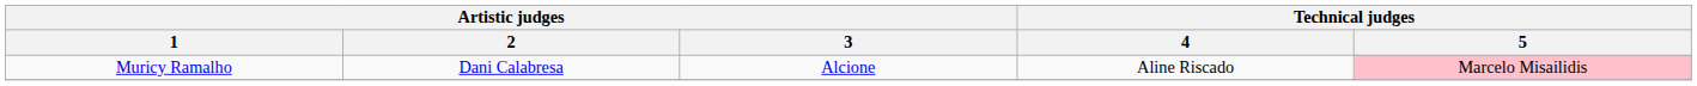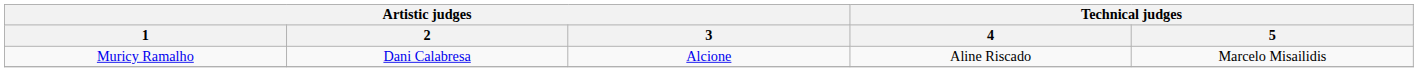Muricy Ramalho | Technical judges / 5: pink background -> no background
